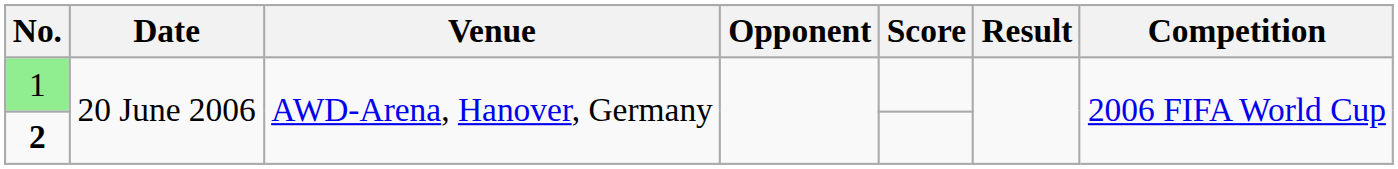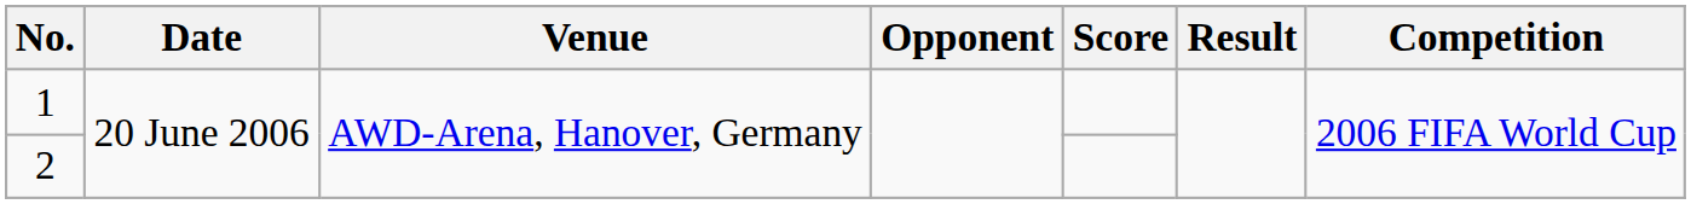1 | No.: lightgreen background -> no background
2 | No.: bold -> normal
